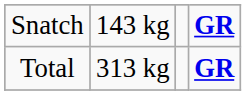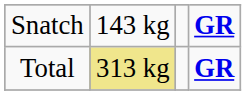row 2 | column 2: no background -> khaki background
